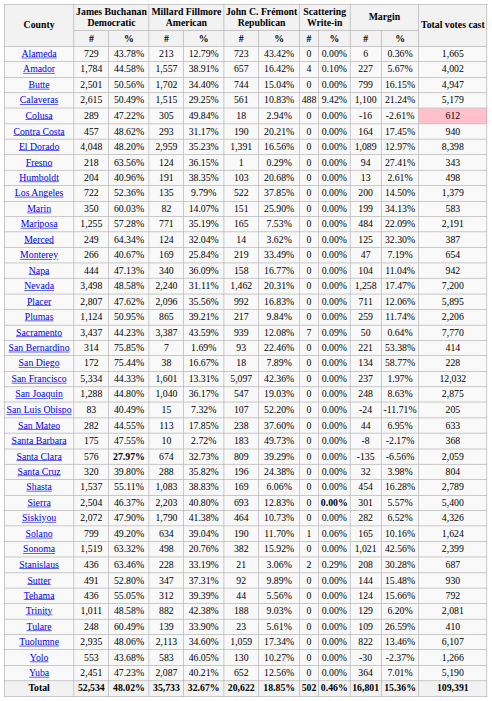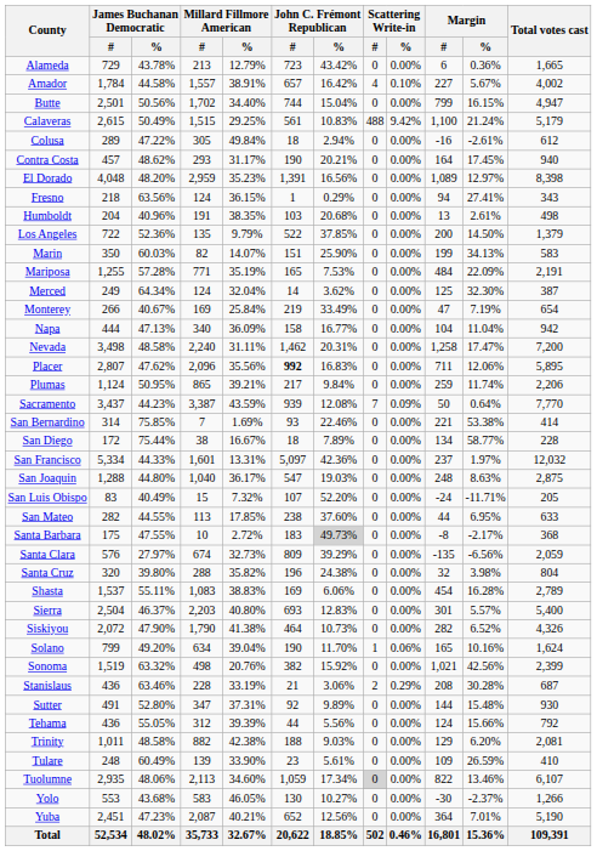Colusa | Total votes cast: pink background -> no background
Placer | John C. Frémont Republican / #: normal -> bold
Santa Barbara | John C. Frémont Republican / %: no background -> lightgrey background
Santa Clara | James Buchanan Democratic / %: bold -> normal
Sierra | Scattering Write-in / %: bold -> normal
Tuolumne | Scattering Write-in / #: no background -> lightgrey background
